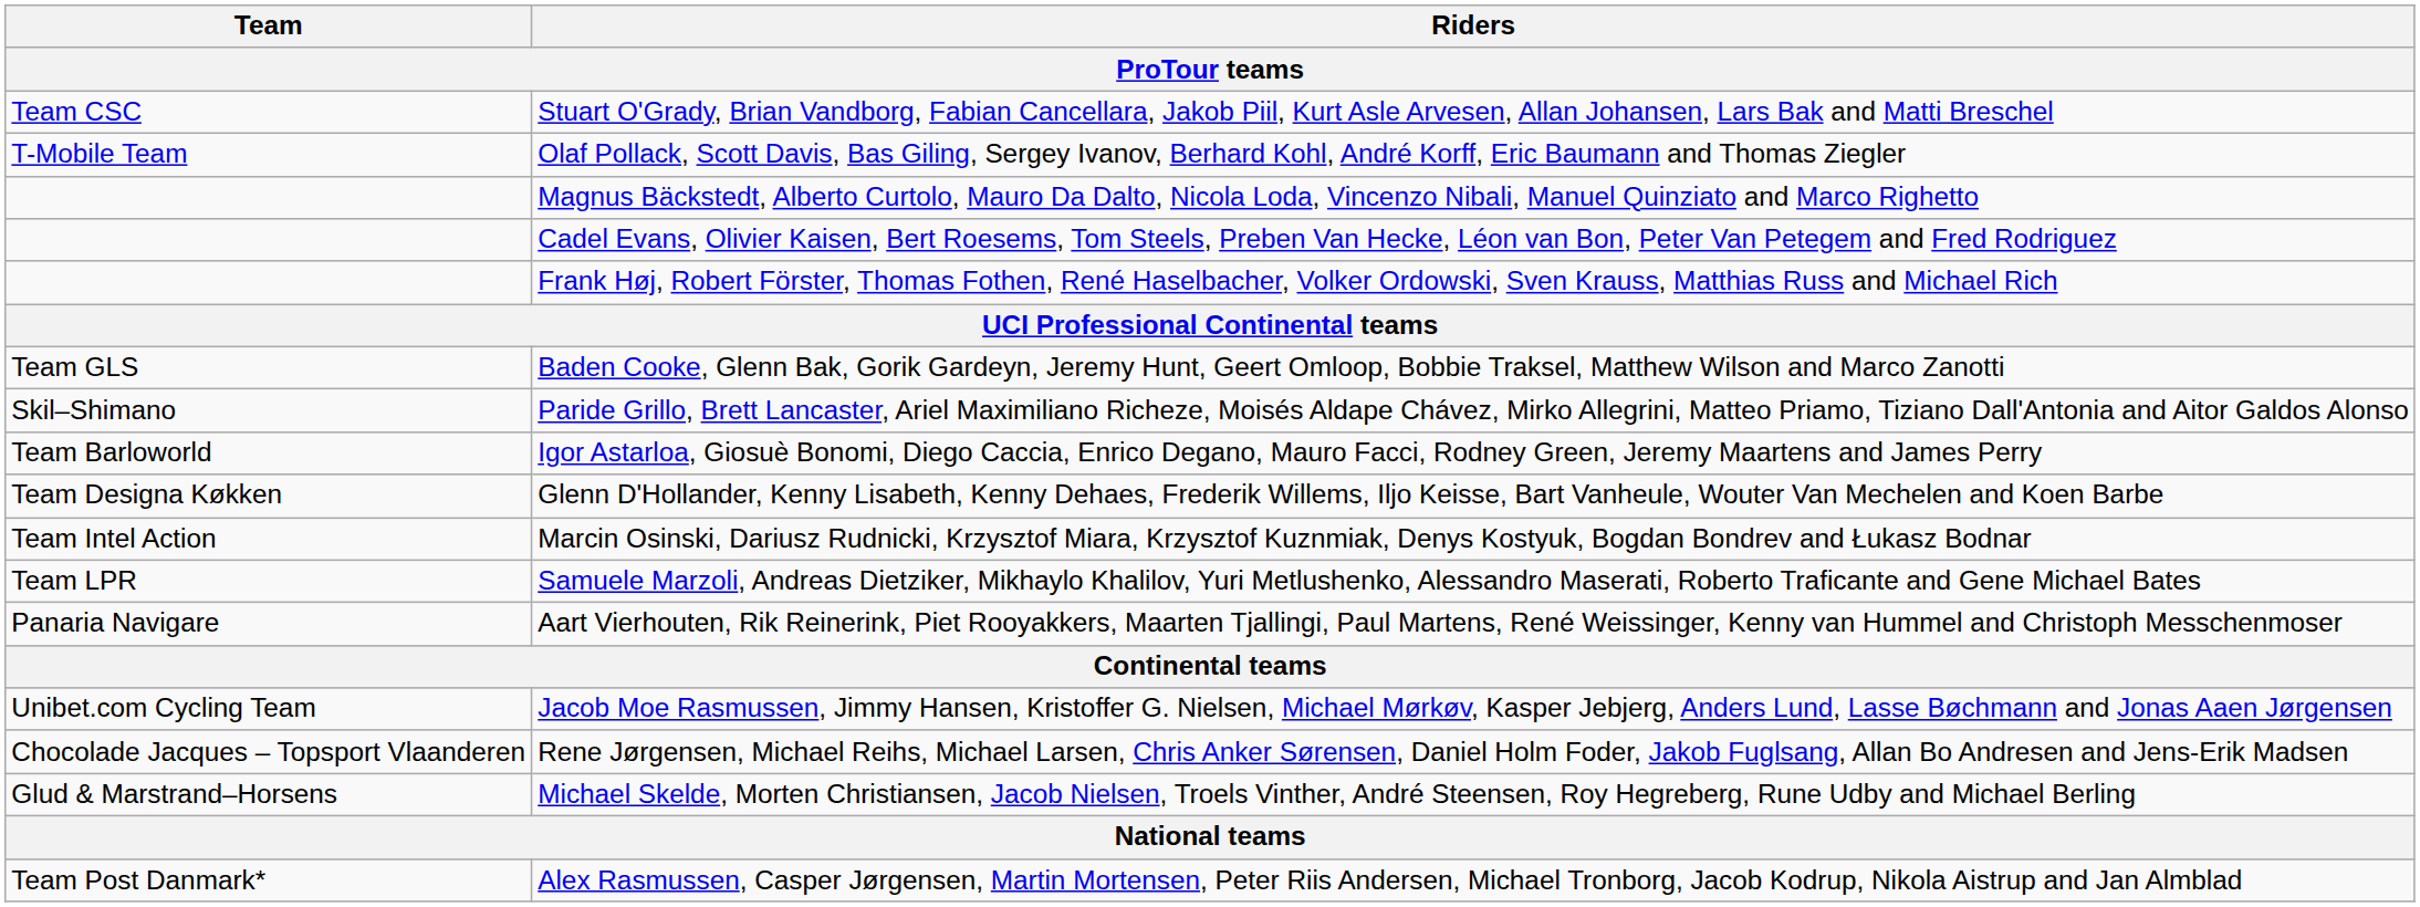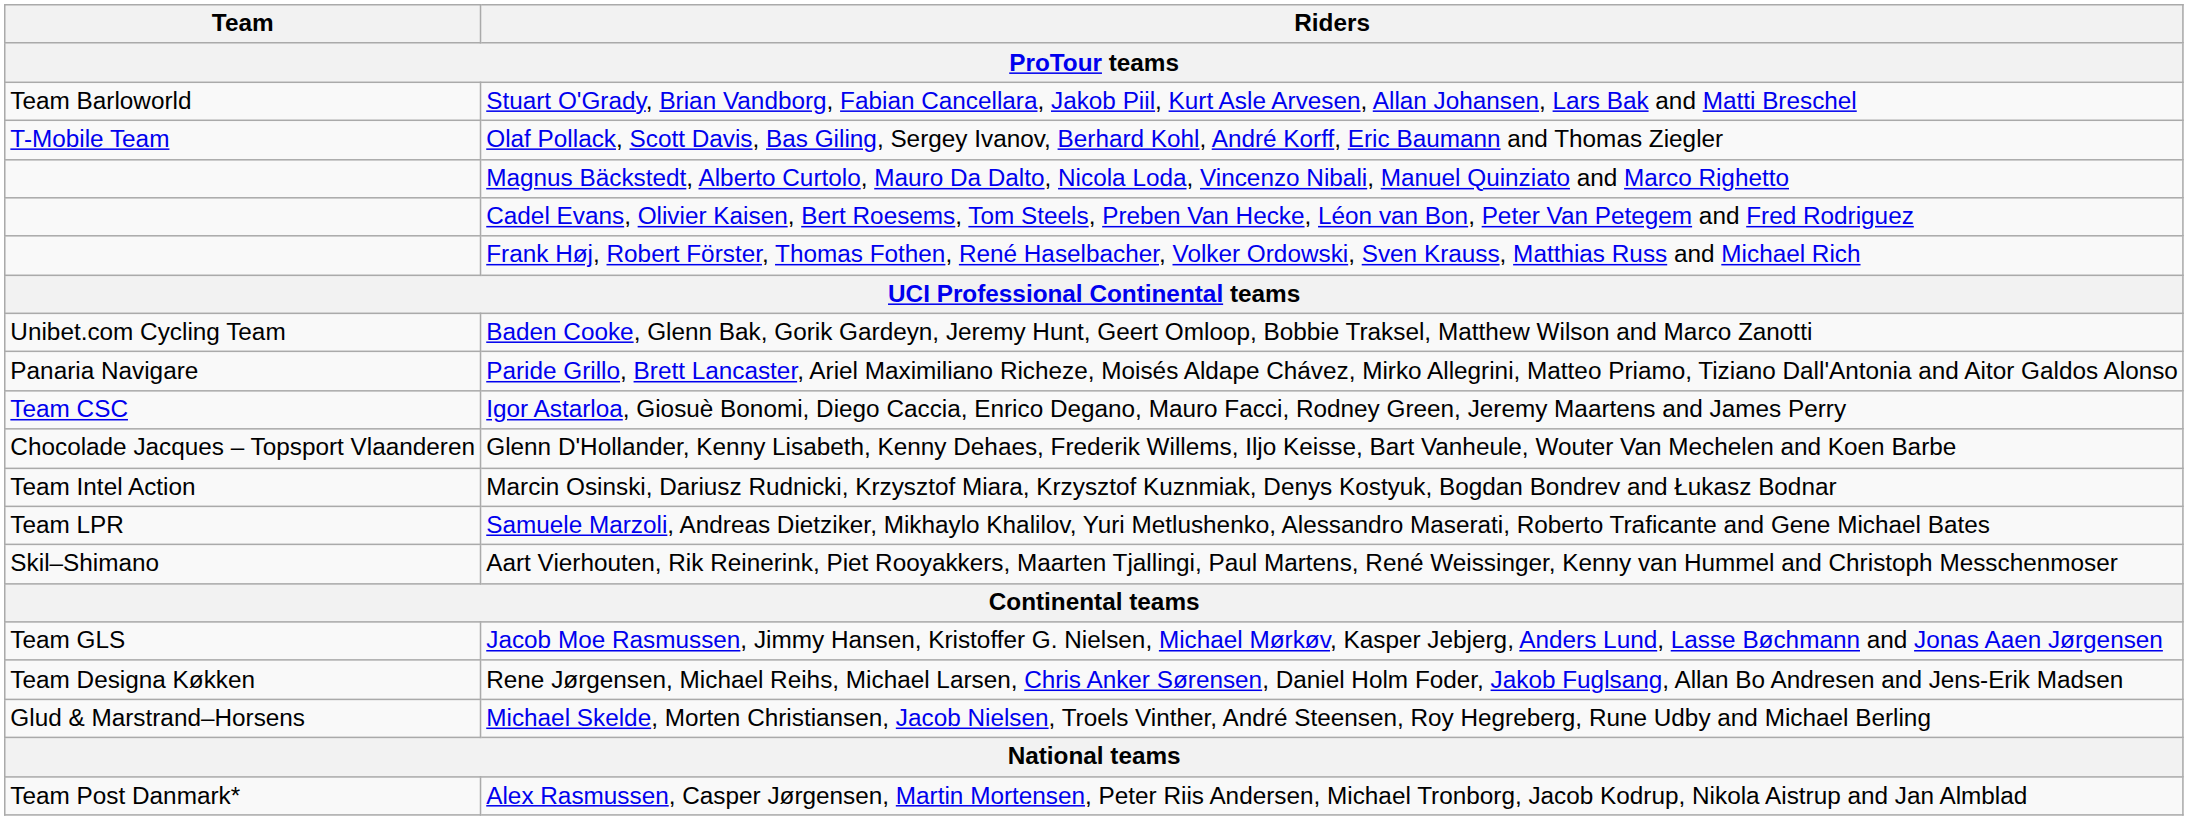row 3 | Team: Team CSC -> Team Barloworld
row 9 | Team: Team GLS -> Unibet.com Cycling Team
row 10 | Team: Skil–Shimano -> Panaria Navigare
row 11 | Team: Team Barloworld -> Team CSC
row 12 | Team: Team Designa Køkken -> Chocolade Jacques – Topsport Vlaanderen
row 15 | Team: Panaria Navigare -> Skil–Shimano
row 17 | Team: Unibet.com Cycling Team -> Team GLS
row 18 | Team: Chocolade Jacques – Topsport Vlaanderen -> Team Designa Køkken
